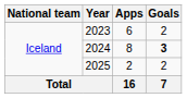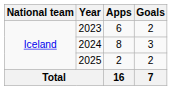2024 | Goals: bold -> normal
